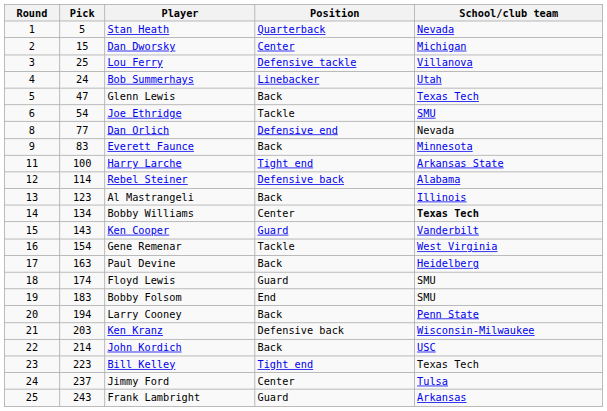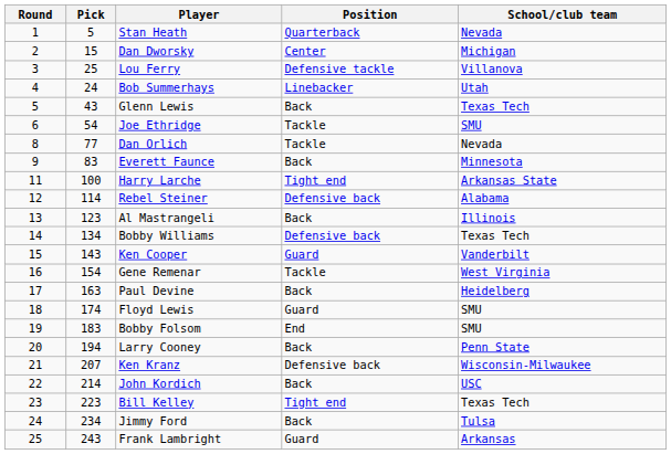Glenn Lewis | Pick: 47 -> 43
Dan Orlich | Position: Defensive end -> Tackle
Bobby Williams | Position: Center -> Defensive back
Bobby Williams | School/club team: bold -> normal
Ken Kranz | Pick: 203 -> 207
Jimmy Ford | Pick: 237 -> 234
Jimmy Ford | Position: Center -> Back
